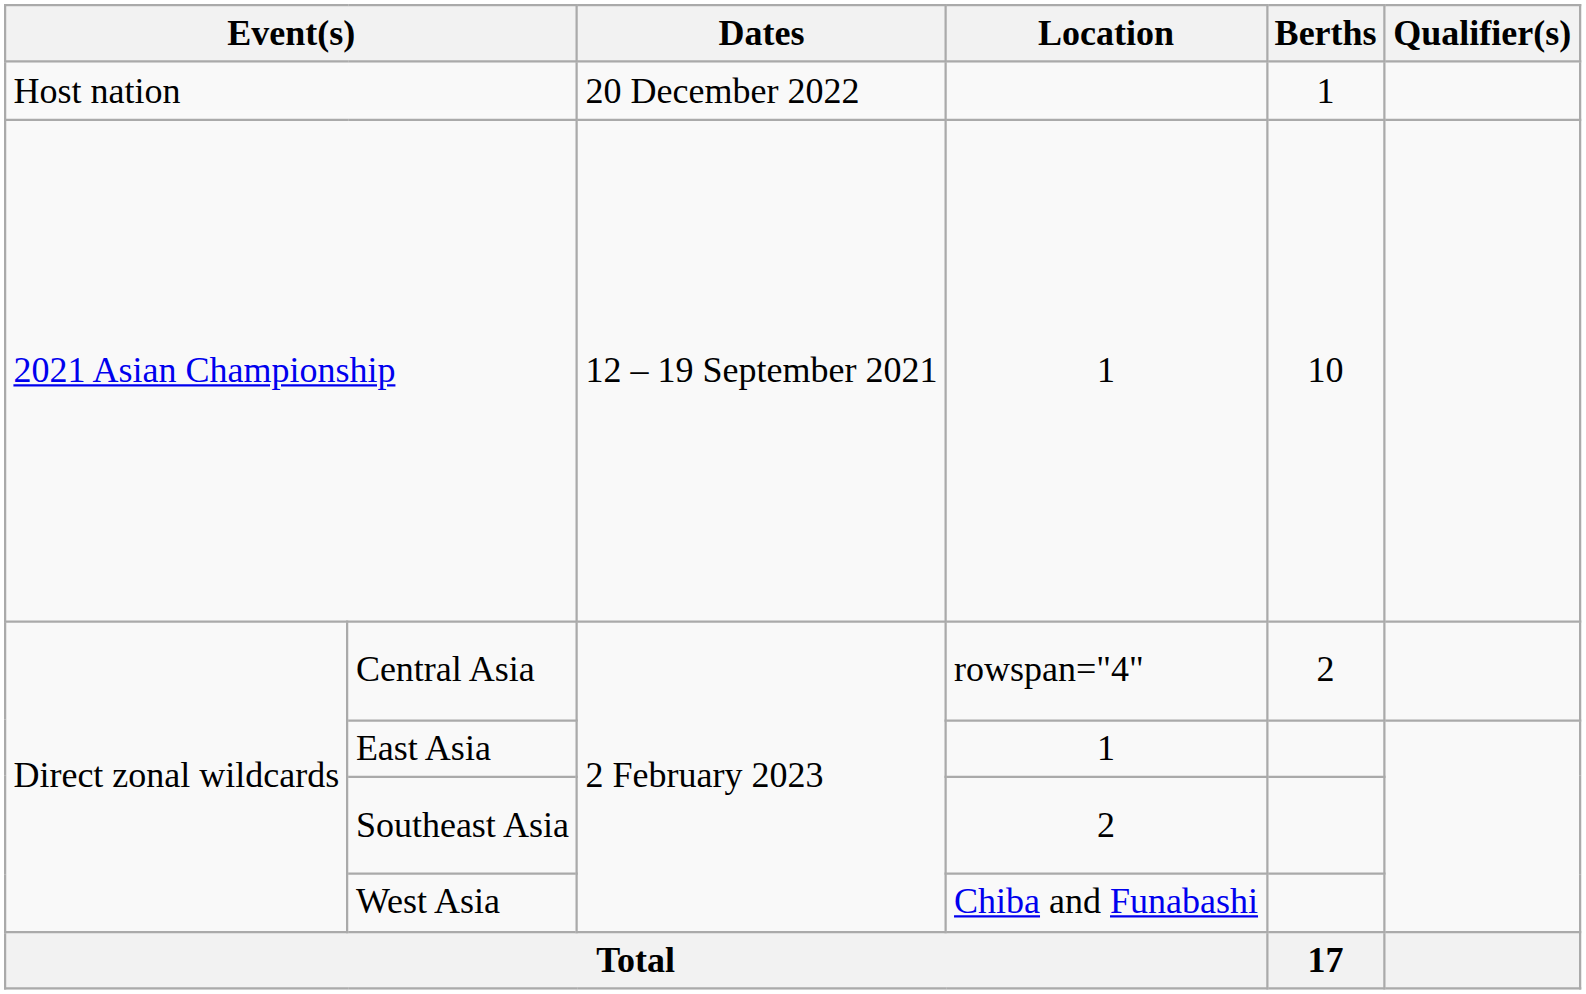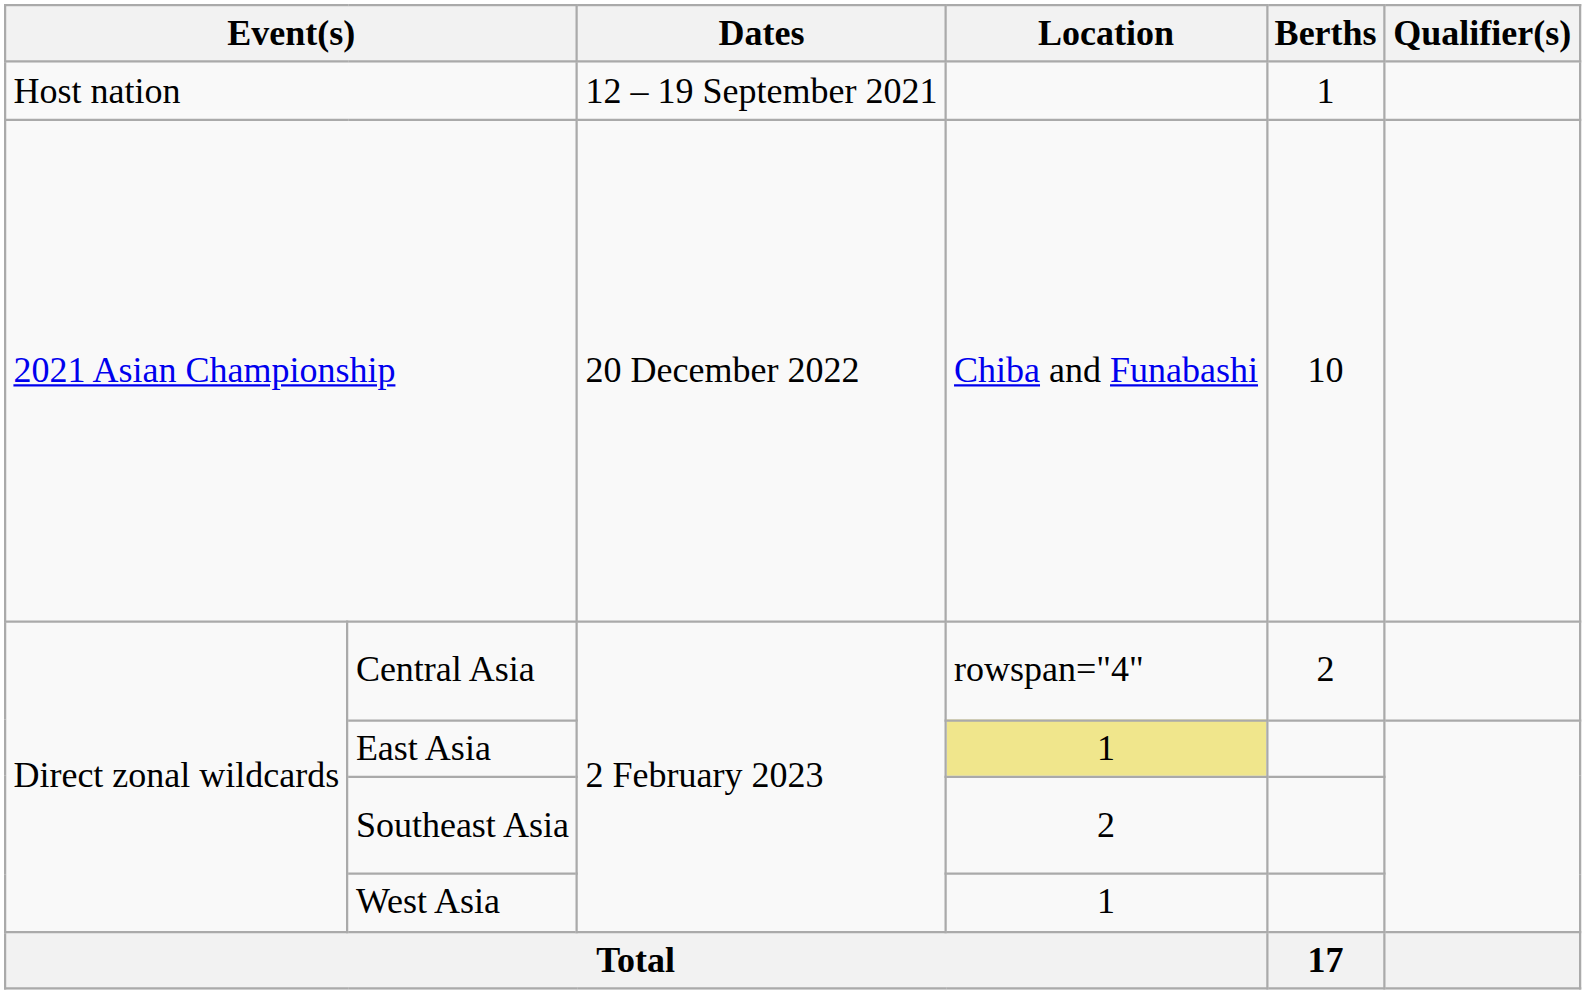Host nation | Dates: 20 December 2022 -> 12 – 19 September 2021
2021 Asian Championship | Dates: 12 – 19 September 2021 -> 20 December 2022
2021 Asian Championship | Location: 1 -> Chiba and Funabashi
East Asia | Location: no background -> khaki background
West Asia | Location: Chiba and Funabashi -> 1
